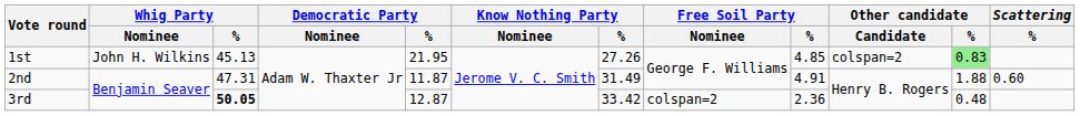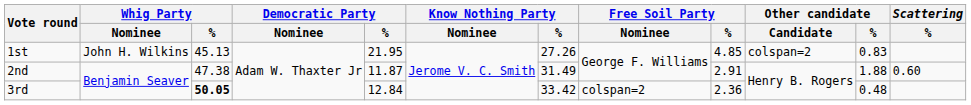1st | Other candidate / %: lightgreen background -> no background
2nd | Whig Party / %: 47.31 -> 47.38
2nd | Free Soil Party / %: 4.91 -> 2.91
3rd | Democratic Party / %: 12.87 -> 12.84
